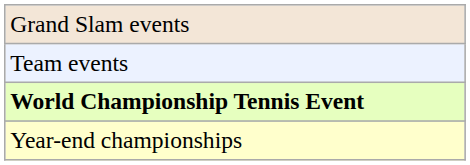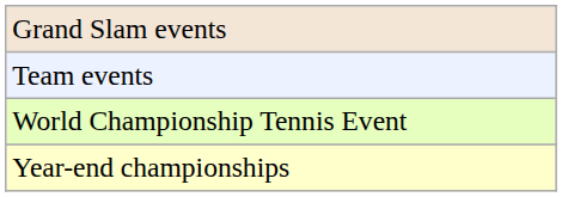row 3 | column 1: bold -> normal
